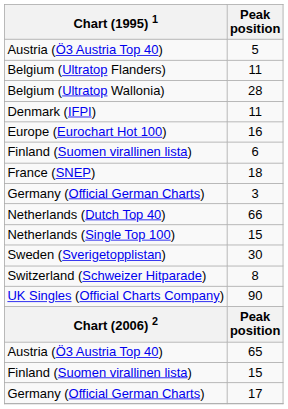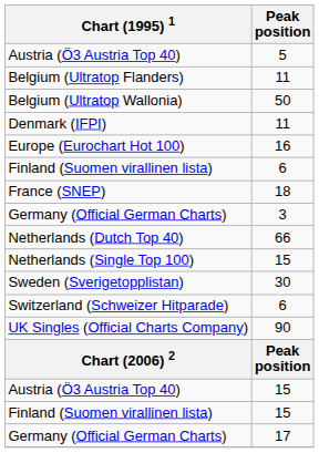row 4 | Peak position: 28 -> 50
row 13 | Peak position: 8 -> 6
row 16 | Peak position: 65 -> 15
